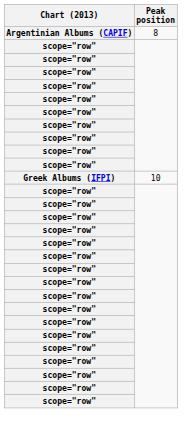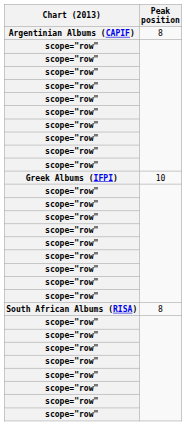+ row: South African Albums (RISA) | 8
